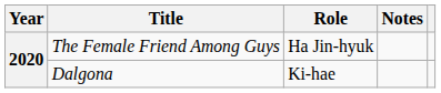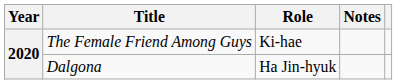The Female Friend Among Guys | Role: Ha Jin-hyuk -> Ki-hae
Dalgona | Role: Ki-hae -> Ha Jin-hyuk
